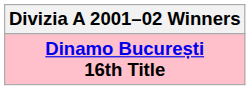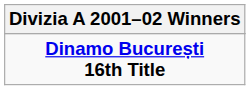row 2 | column 1: pink background -> no background
